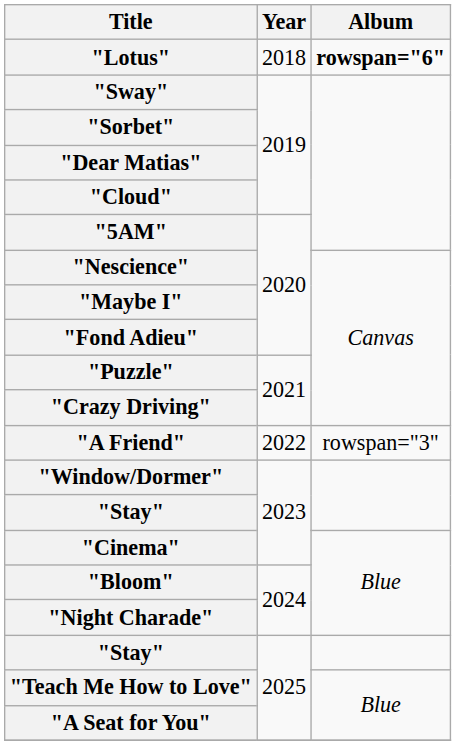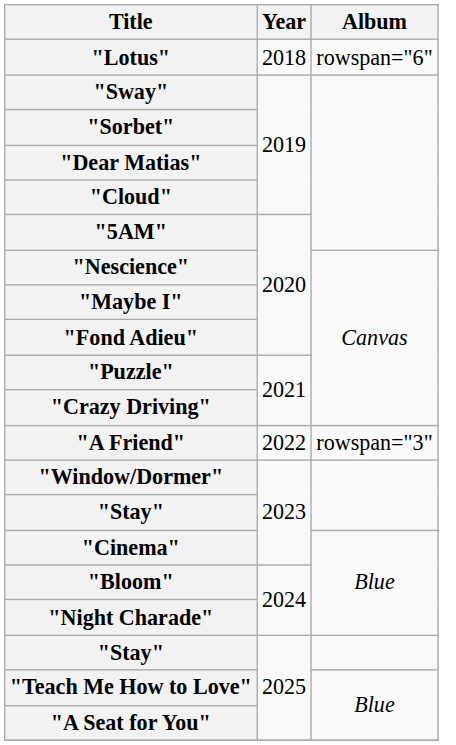"Lotus" | Album: bold -> normal
